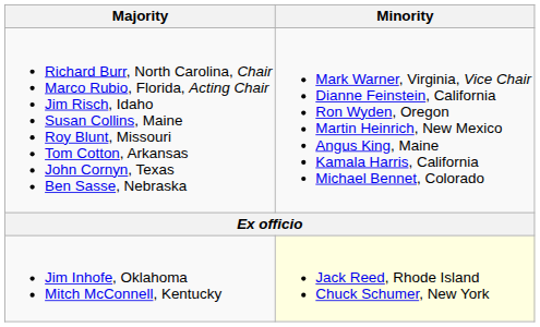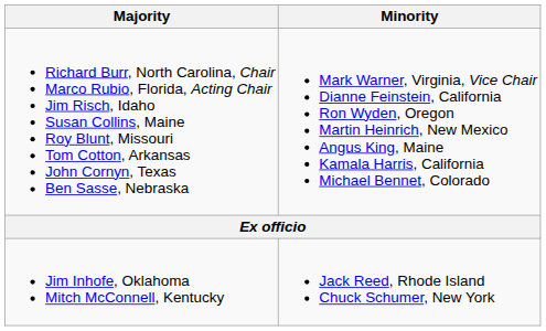Jim Inhofe, Oklahoma Mitch McConnell, Kentucky | Minority: lightyellow background -> no background
